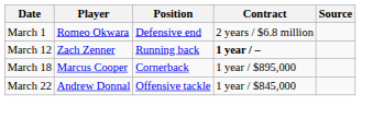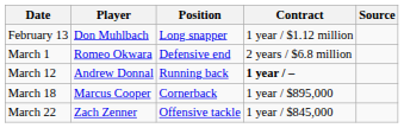+ row: February 13 | Don Muhlbach | Long snapper | 1 year / $1.12 million
March 12 | Player: Zach Zenner -> Andrew Donnal
March 22 | Player: Andrew Donnal -> Zach Zenner
